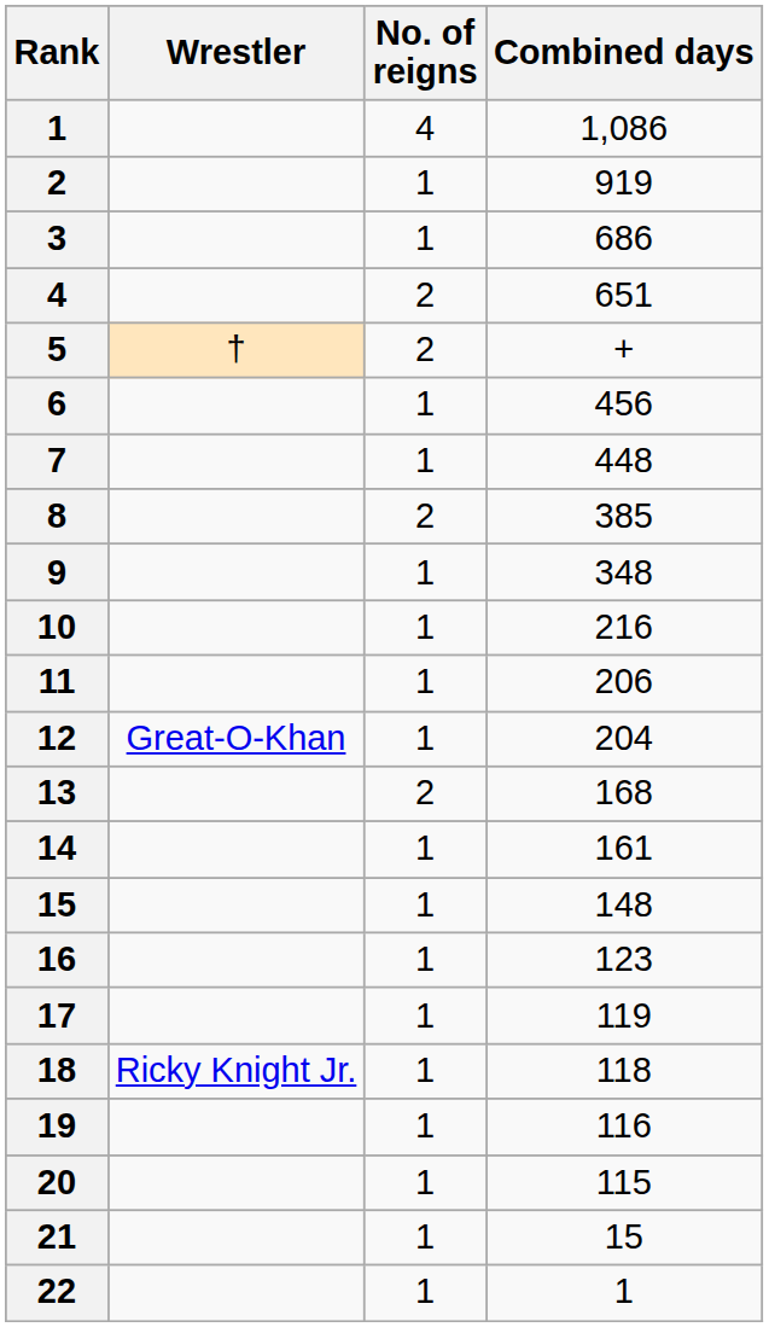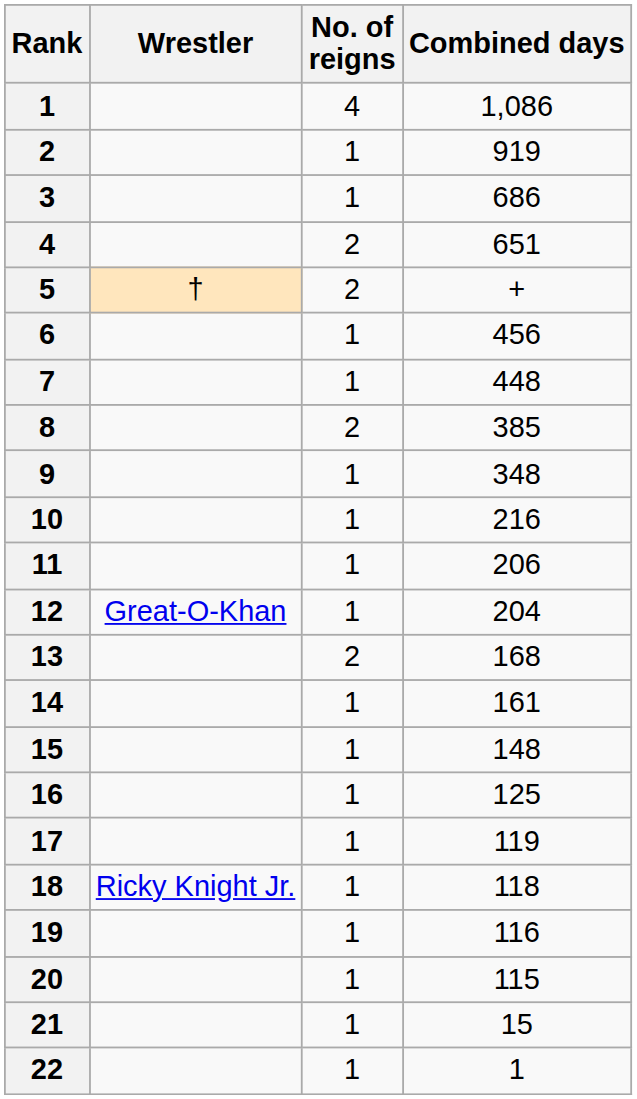16 | Combined days: 123 -> 125
